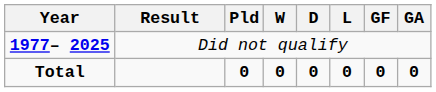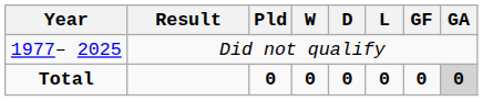1977– 2025 | Year: bold -> normal
Total | GA: no background -> lightgrey background
